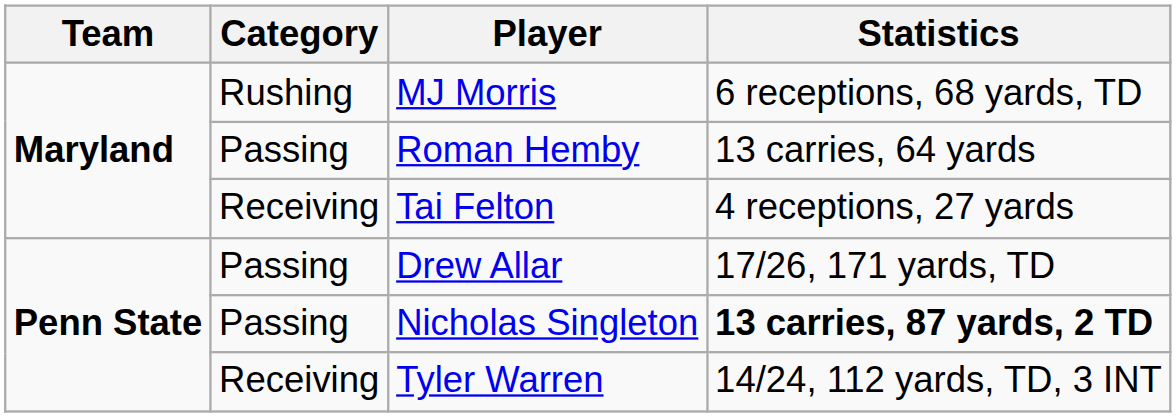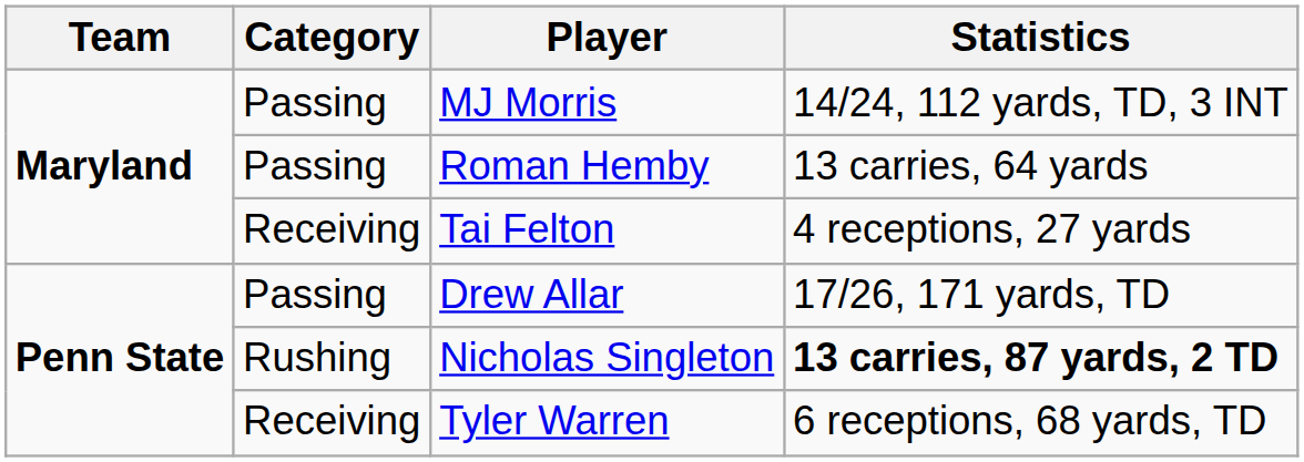MJ Morris | Category: Rushing -> Passing
MJ Morris | Statistics: 6 receptions, 68 yards, TD -> 14/24, 112 yards, TD, 3 INT
Nicholas Singleton | Category: Passing -> Rushing
Tyler Warren | Statistics: 14/24, 112 yards, TD, 3 INT -> 6 receptions, 68 yards, TD
